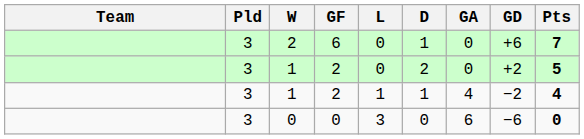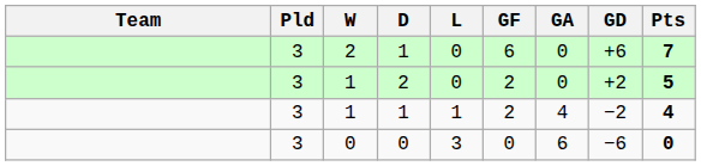columns swapped: D <-> GF
